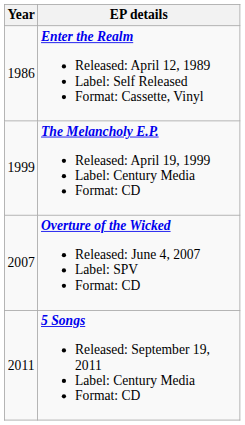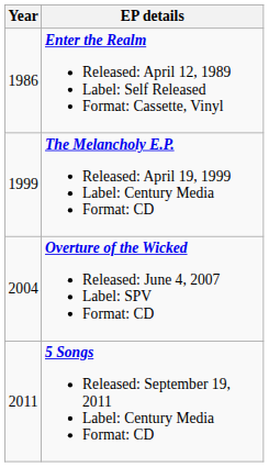row 4 | Year: 2007 -> 2004
